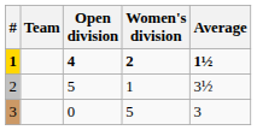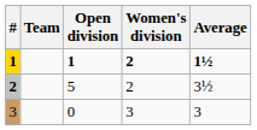row 2 | Open division: 4 -> 1
row 3 | #: normal -> bold
row 3 | Women's division: 1 -> 2
row 4 | Women's division: 5 -> 3
